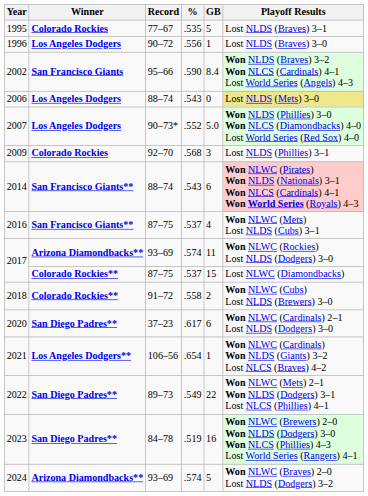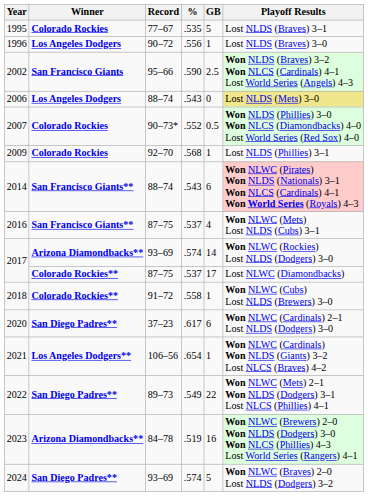2002 | GB: 8.4 -> 2.5
2007 | Winner: Los Angeles Dodgers -> Colorado Rockies
2007 | GB: 5.0 -> 0.5
2009 | GB: 3 -> 1
2017 / 93–69 | GB: 11 -> 14
2017 / 87–75 | GB: 15 -> 17
2018 | GB: 2 -> 1
2023 | Winner: San Diego Padres** -> Arizona Diamondbacks**
2024 | Winner: Arizona Diamondbacks** -> San Diego Padres**
